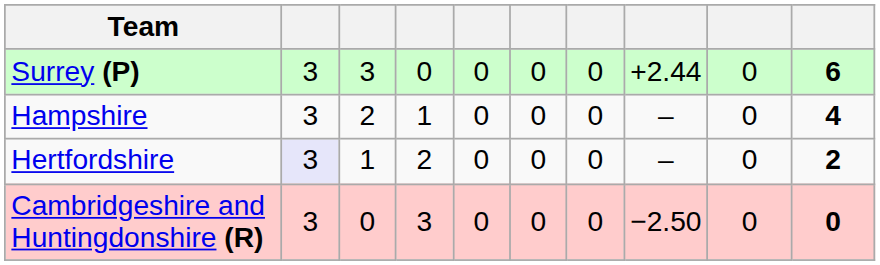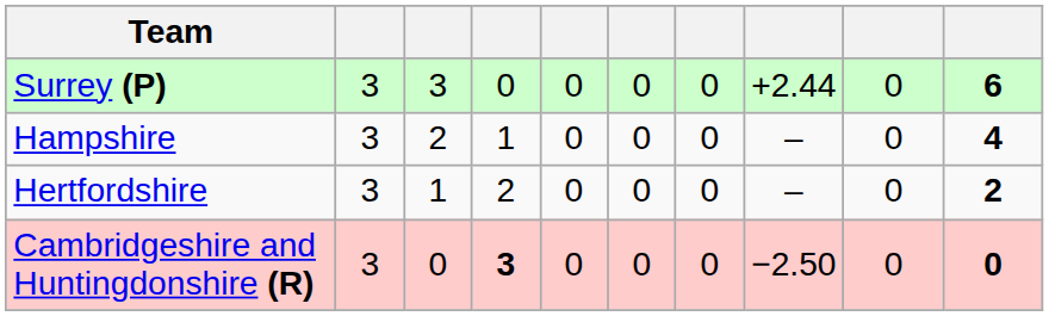Hertfordshire | column 2: lavender background -> no background
Cambridgeshire and Huntingdonshire (R) | column 4: normal -> bold
